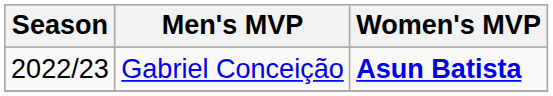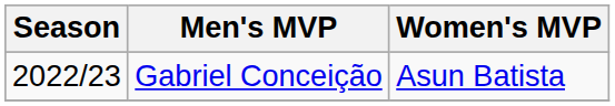Gabriel Conceição | Women's MVP: bold -> normal
